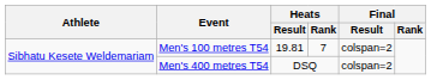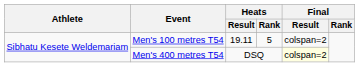Men's 100 metres T54 | Heats / Result: 19.81 -> 19.11
Men's 100 metres T54 | Heats / Rank: 7 -> 5
Men's 400 metres T54 | Final / Result: no background -> lightyellow background
